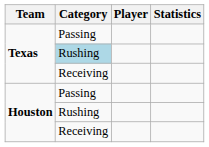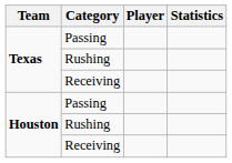Texas / Rushing | Category: lightblue background -> no background
